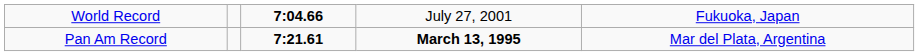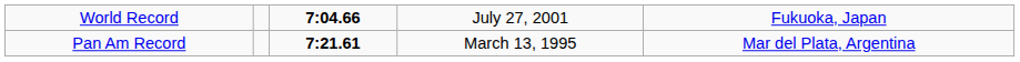Pan Am Record | column 4: bold -> normal
